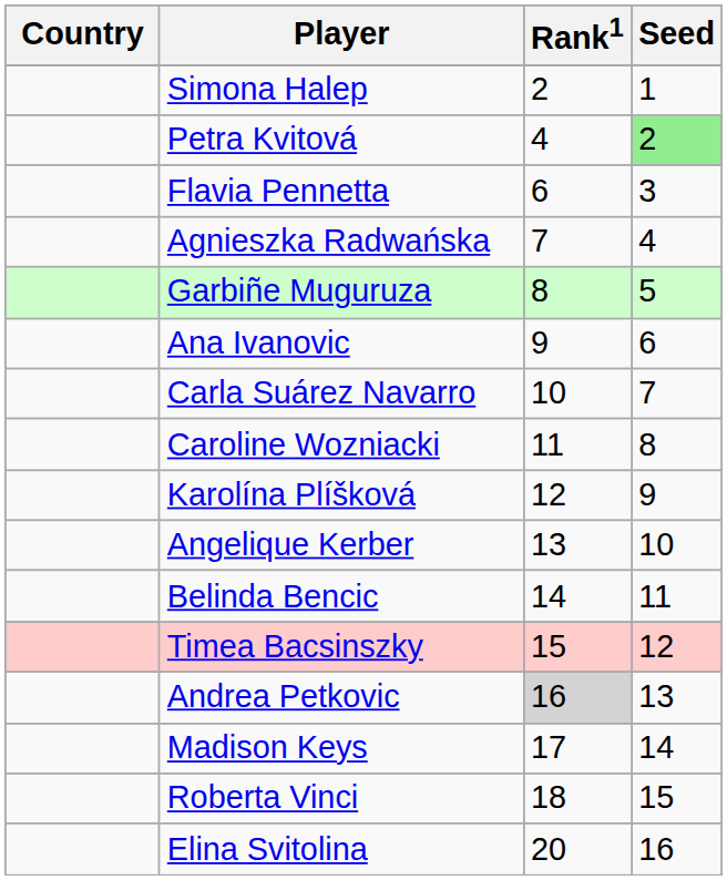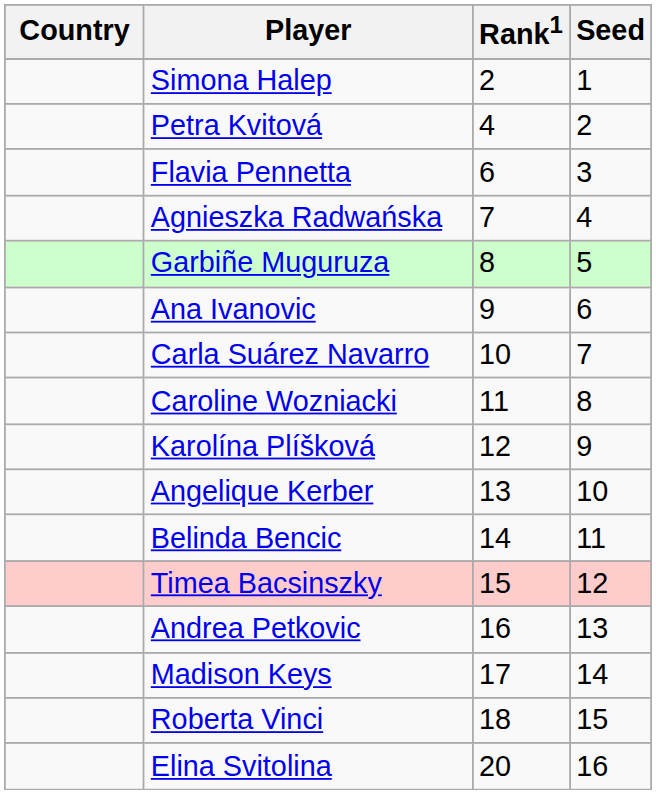Petra Kvitová | Seed: lightgreen background -> no background
Andrea Petkovic | Rank1: lightgrey background -> no background
